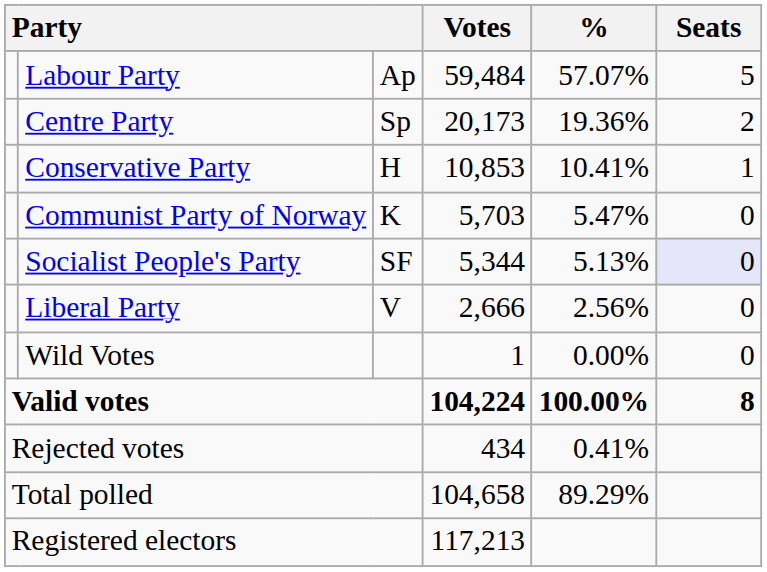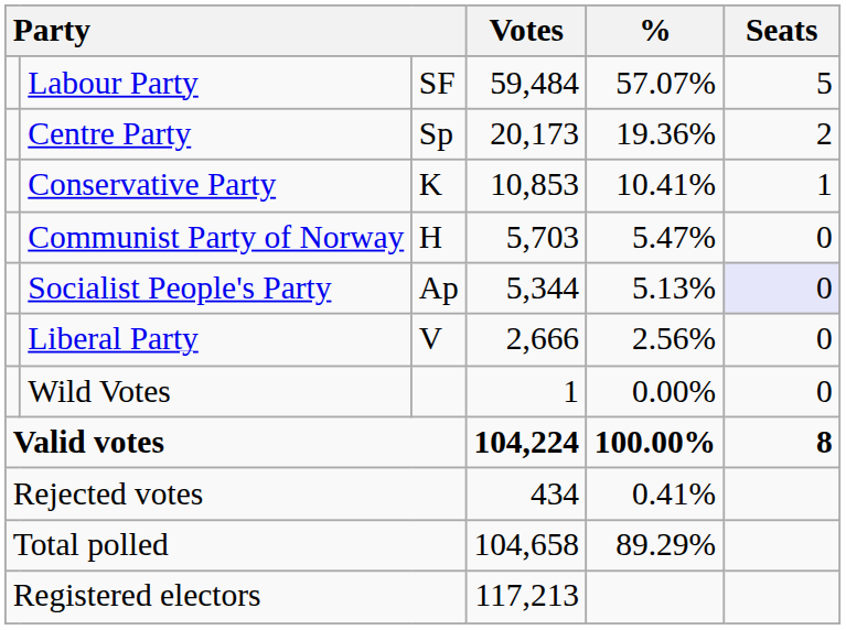Labour Party | column 3: Ap -> SF
Conservative Party | column 3: H -> K
Communist Party of Norway | column 3: K -> H
Socialist People's Party | column 3: SF -> Ap
